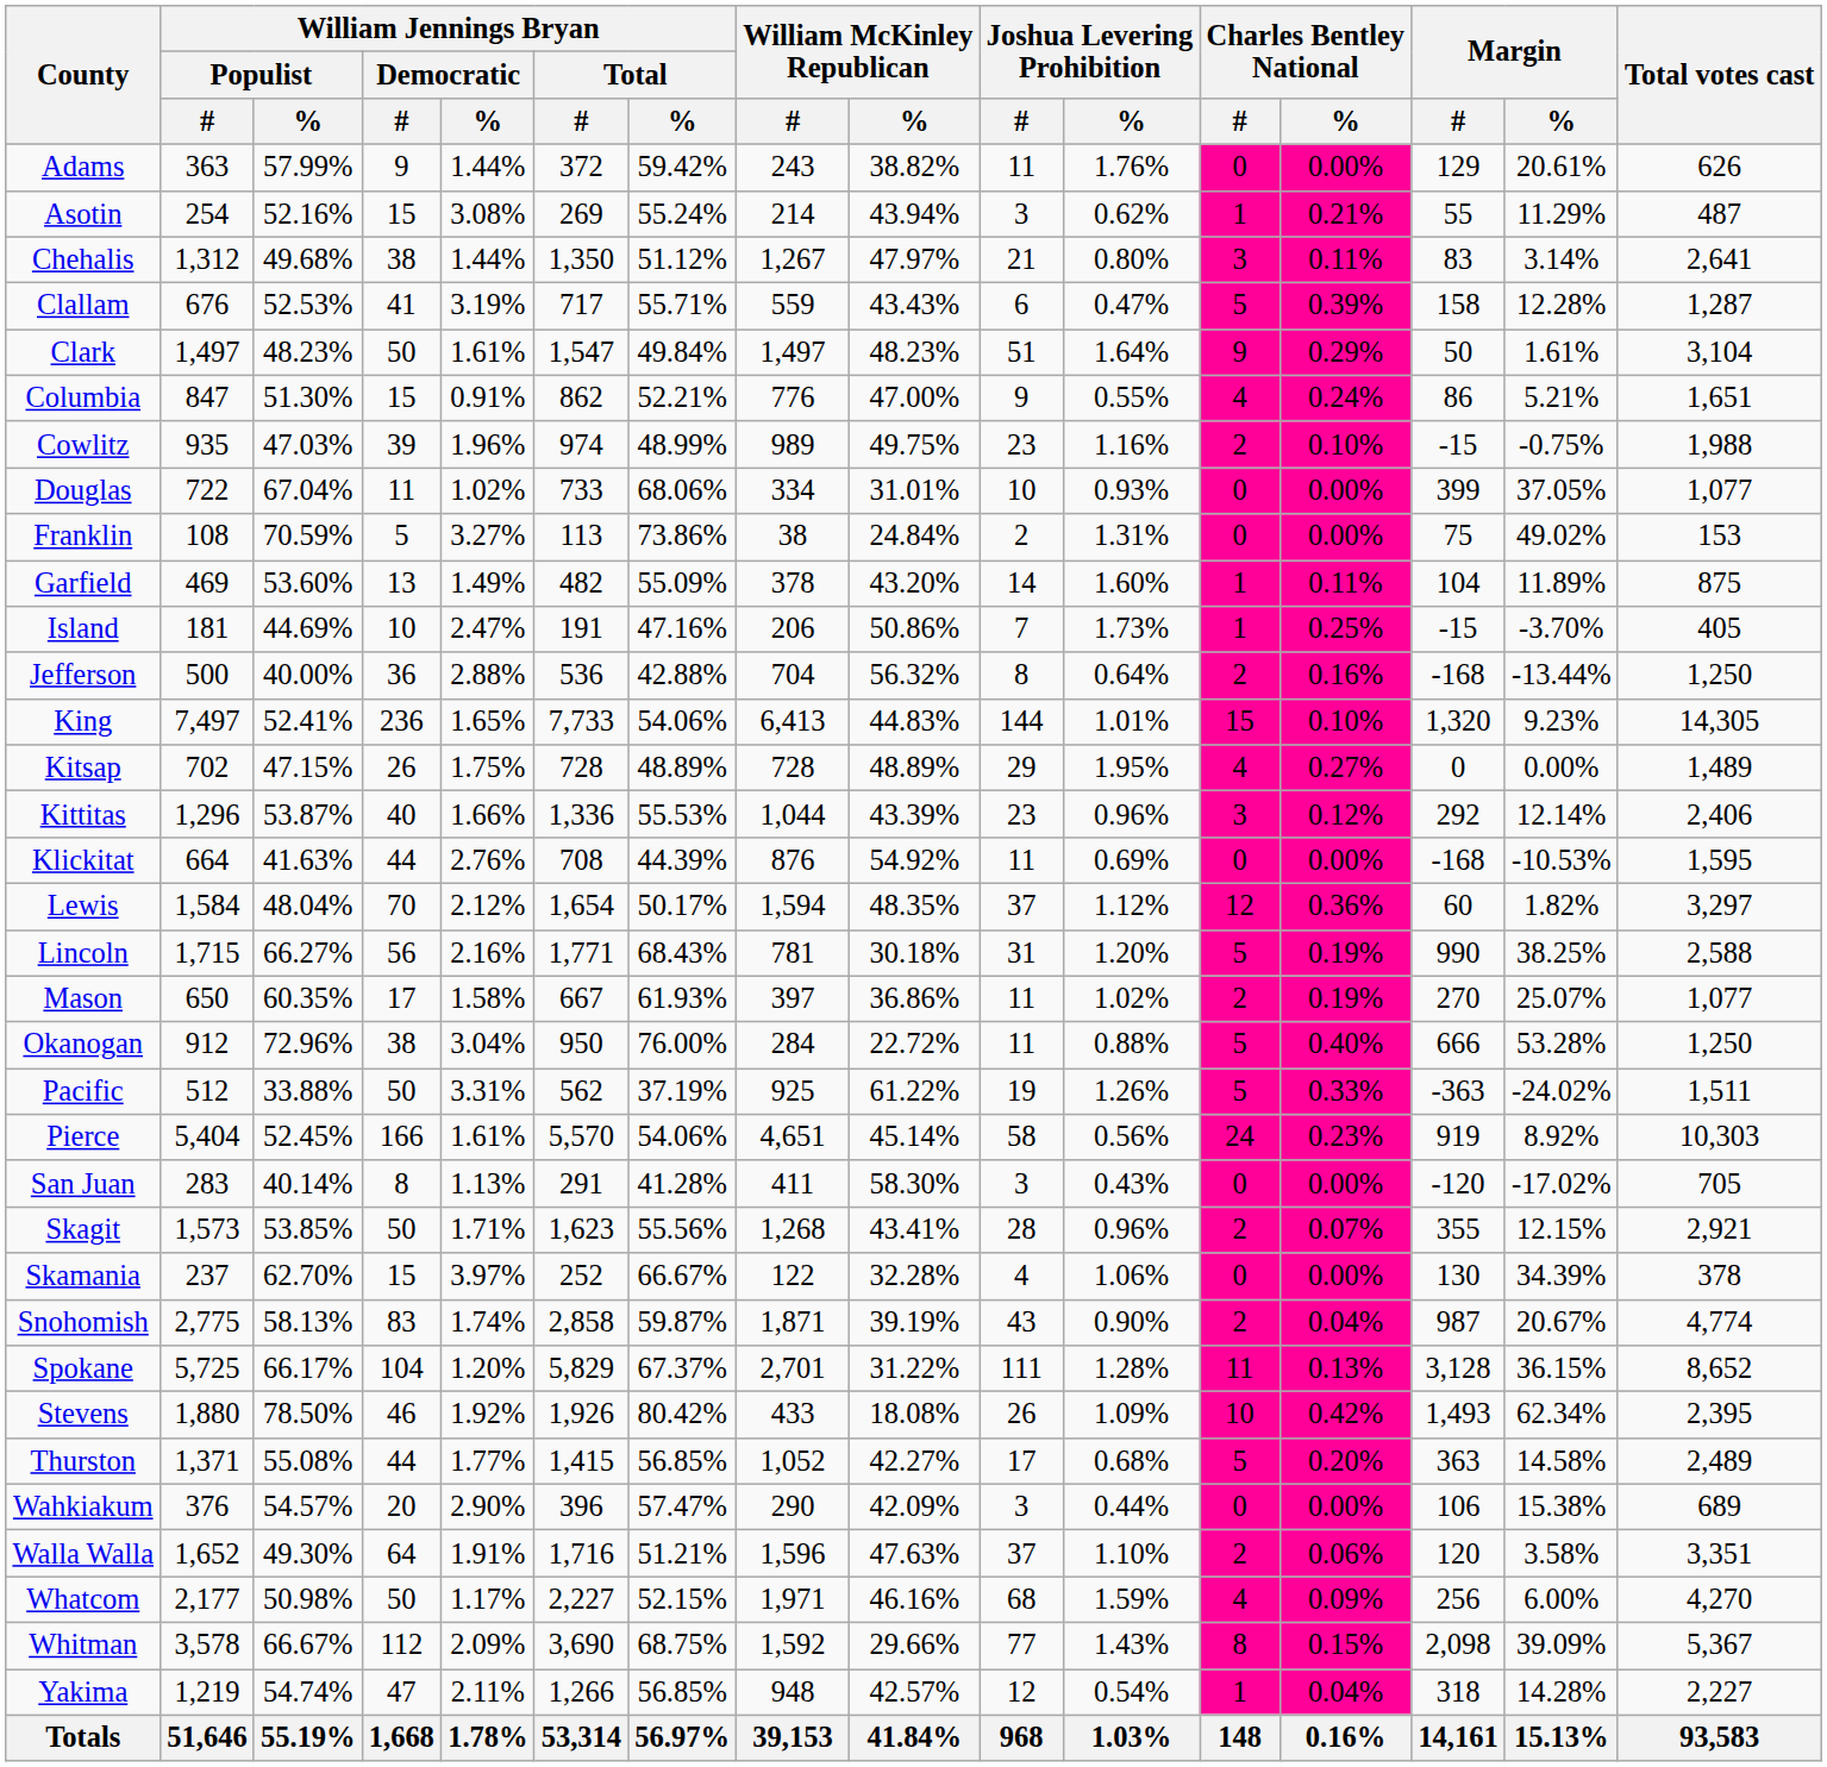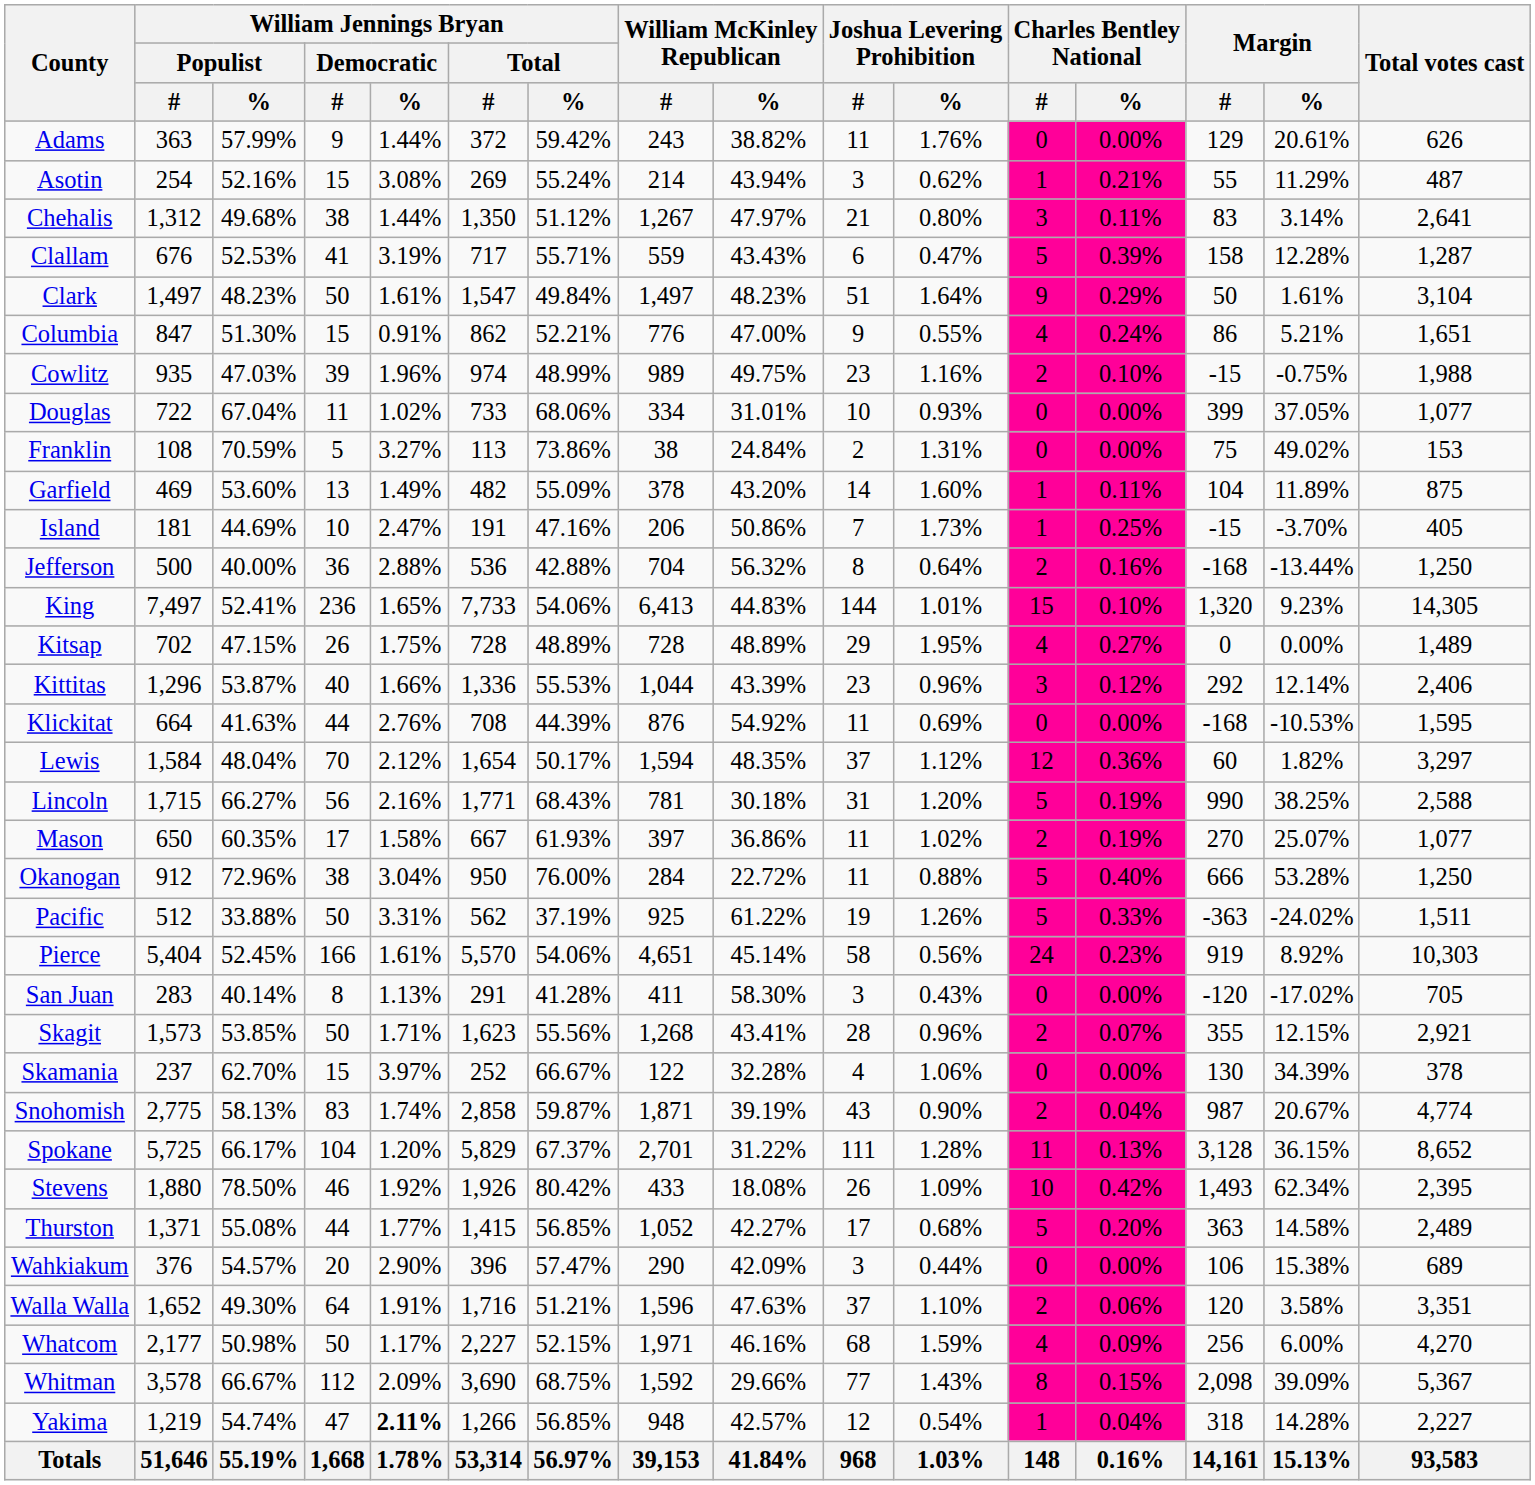Yakima | William Jennings Bryan / Democratic / %: normal -> bold
